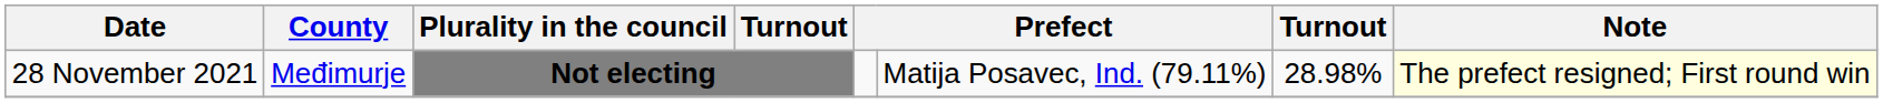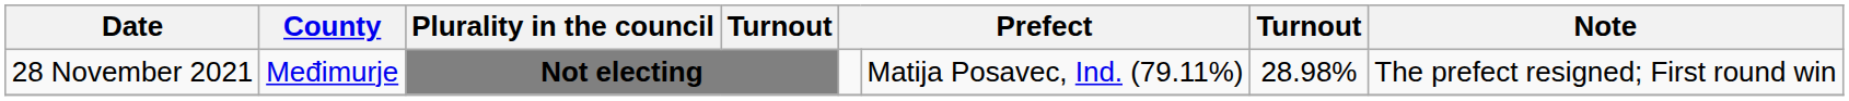28 November 2021 | Note: lightyellow background -> no background
